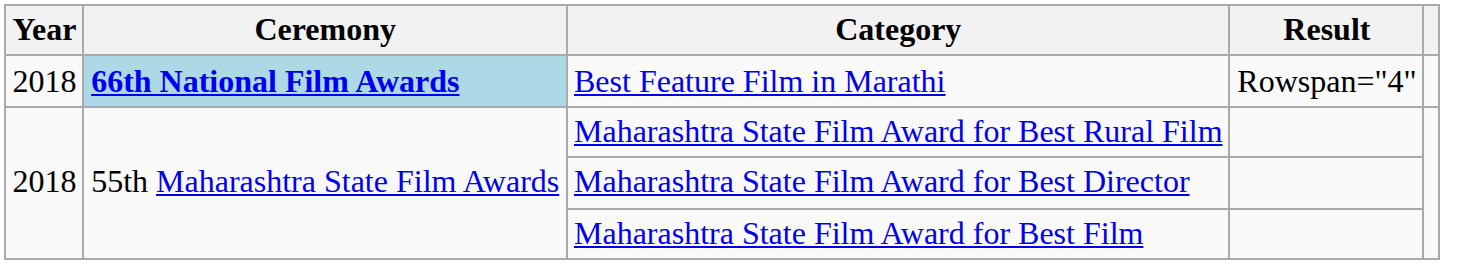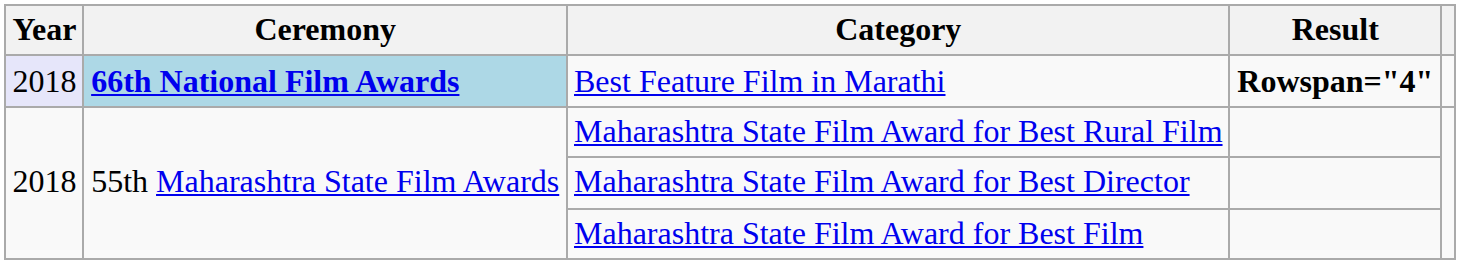Best Feature Film in Marathi | Year: no background -> lavender background
Best Feature Film in Marathi | Result: normal -> bold
